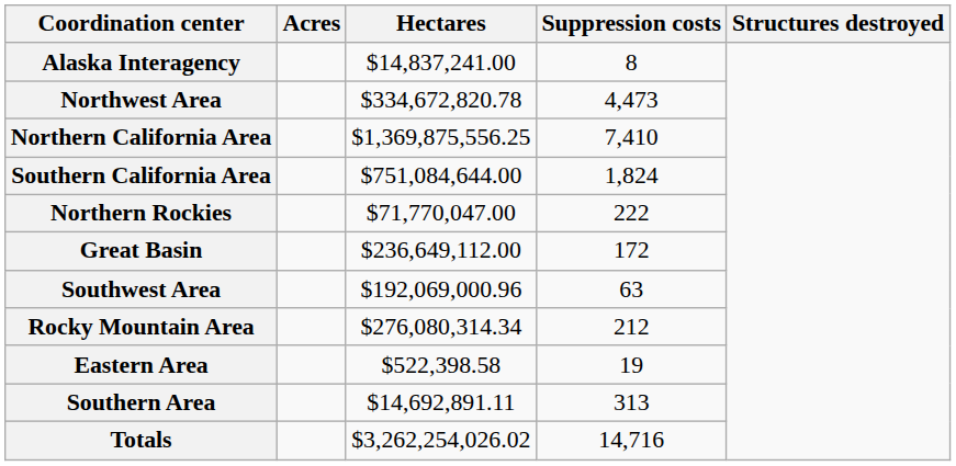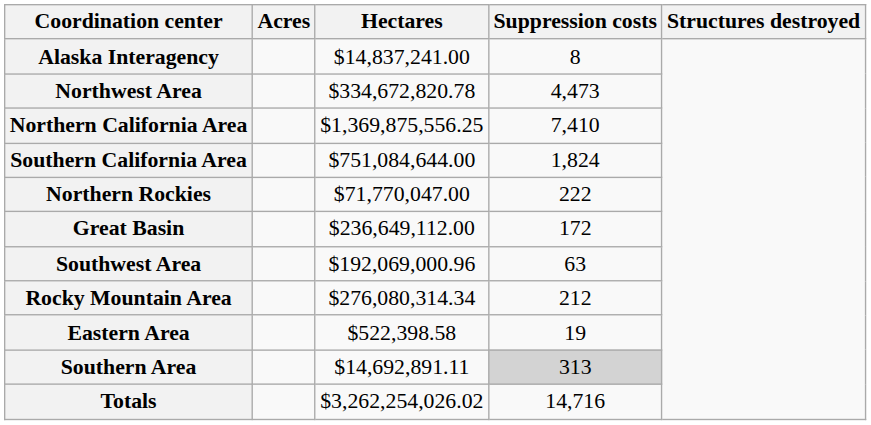Southern Area | Suppression costs: no background -> lightgrey background
